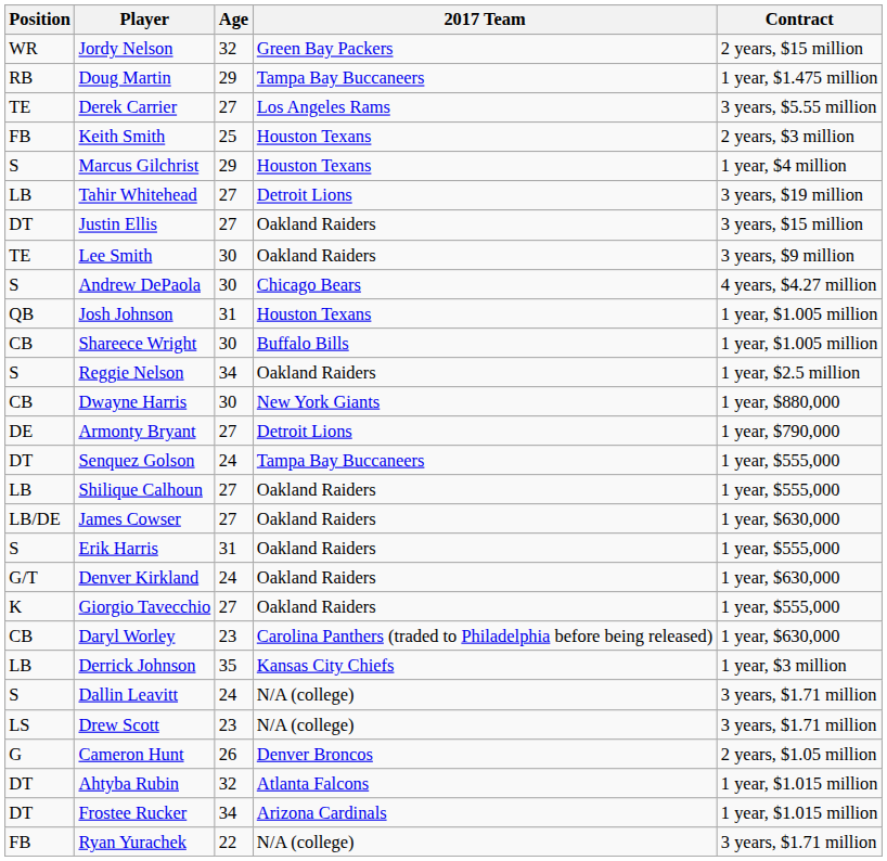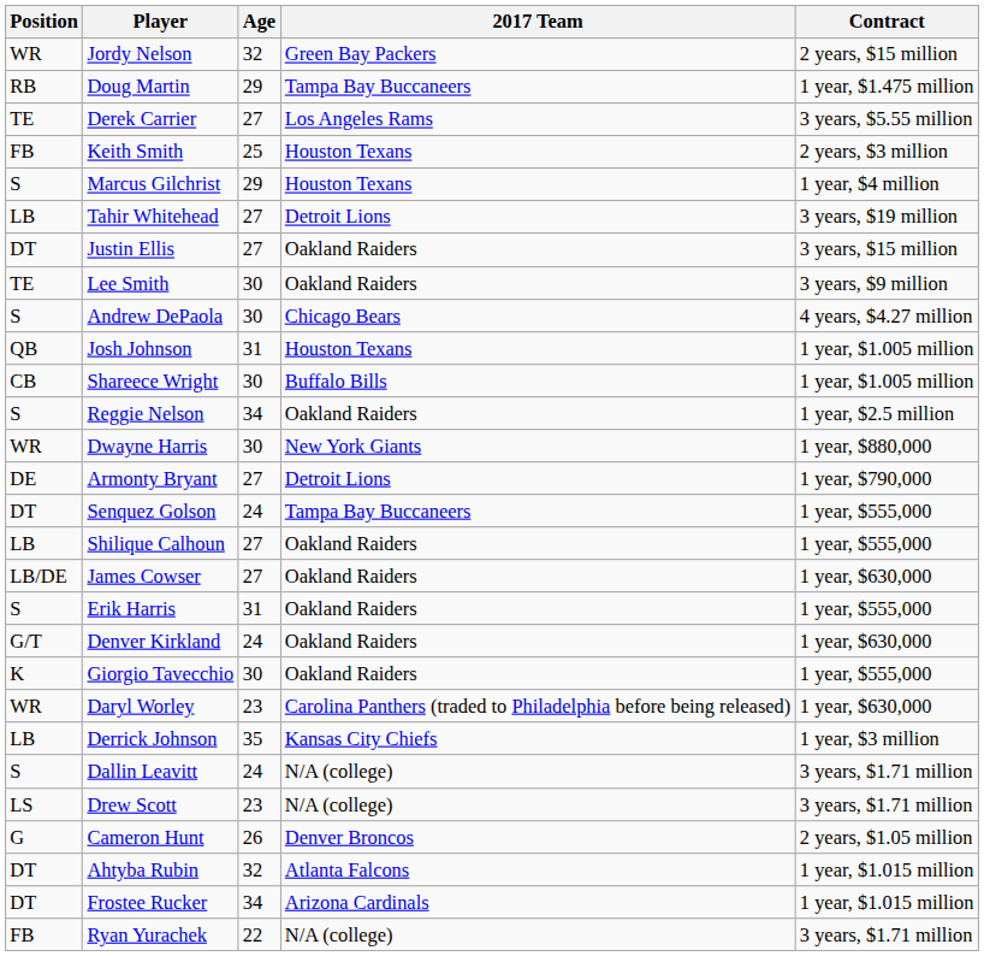Dwayne Harris | Position: CB -> WR
Giorgio Tavecchio | Age: 27 -> 30
Daryl Worley | Position: CB -> WR
